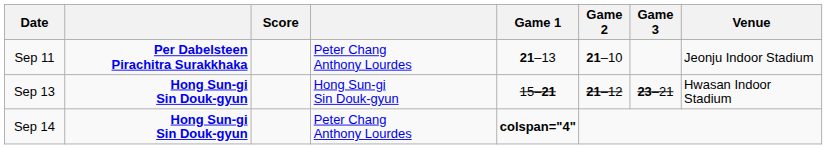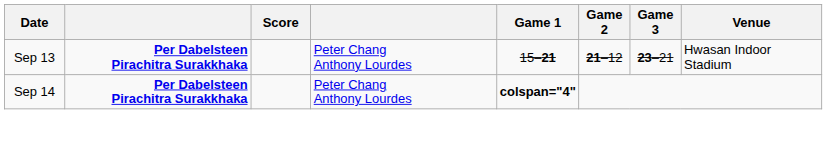- row: Sep 11 | Per Dabelsteen Pirachitra Surakkhaka | Peter Chang Anthony Lourdes | 21–13 | 21–10 | Jeonju Indoor Stadium
Sep 13 | column 2: Hong Sun-gi Sin Douk-gyun -> Per Dabelsteen Pirachitra Surakkhaka
Sep 13 | column 4: Hong Sun-gi Sin Douk-gyun -> Peter Chang Anthony Lourdes
Sep 14 | column 2: Hong Sun-gi Sin Douk-gyun -> Per Dabelsteen Pirachitra Surakkhaka
